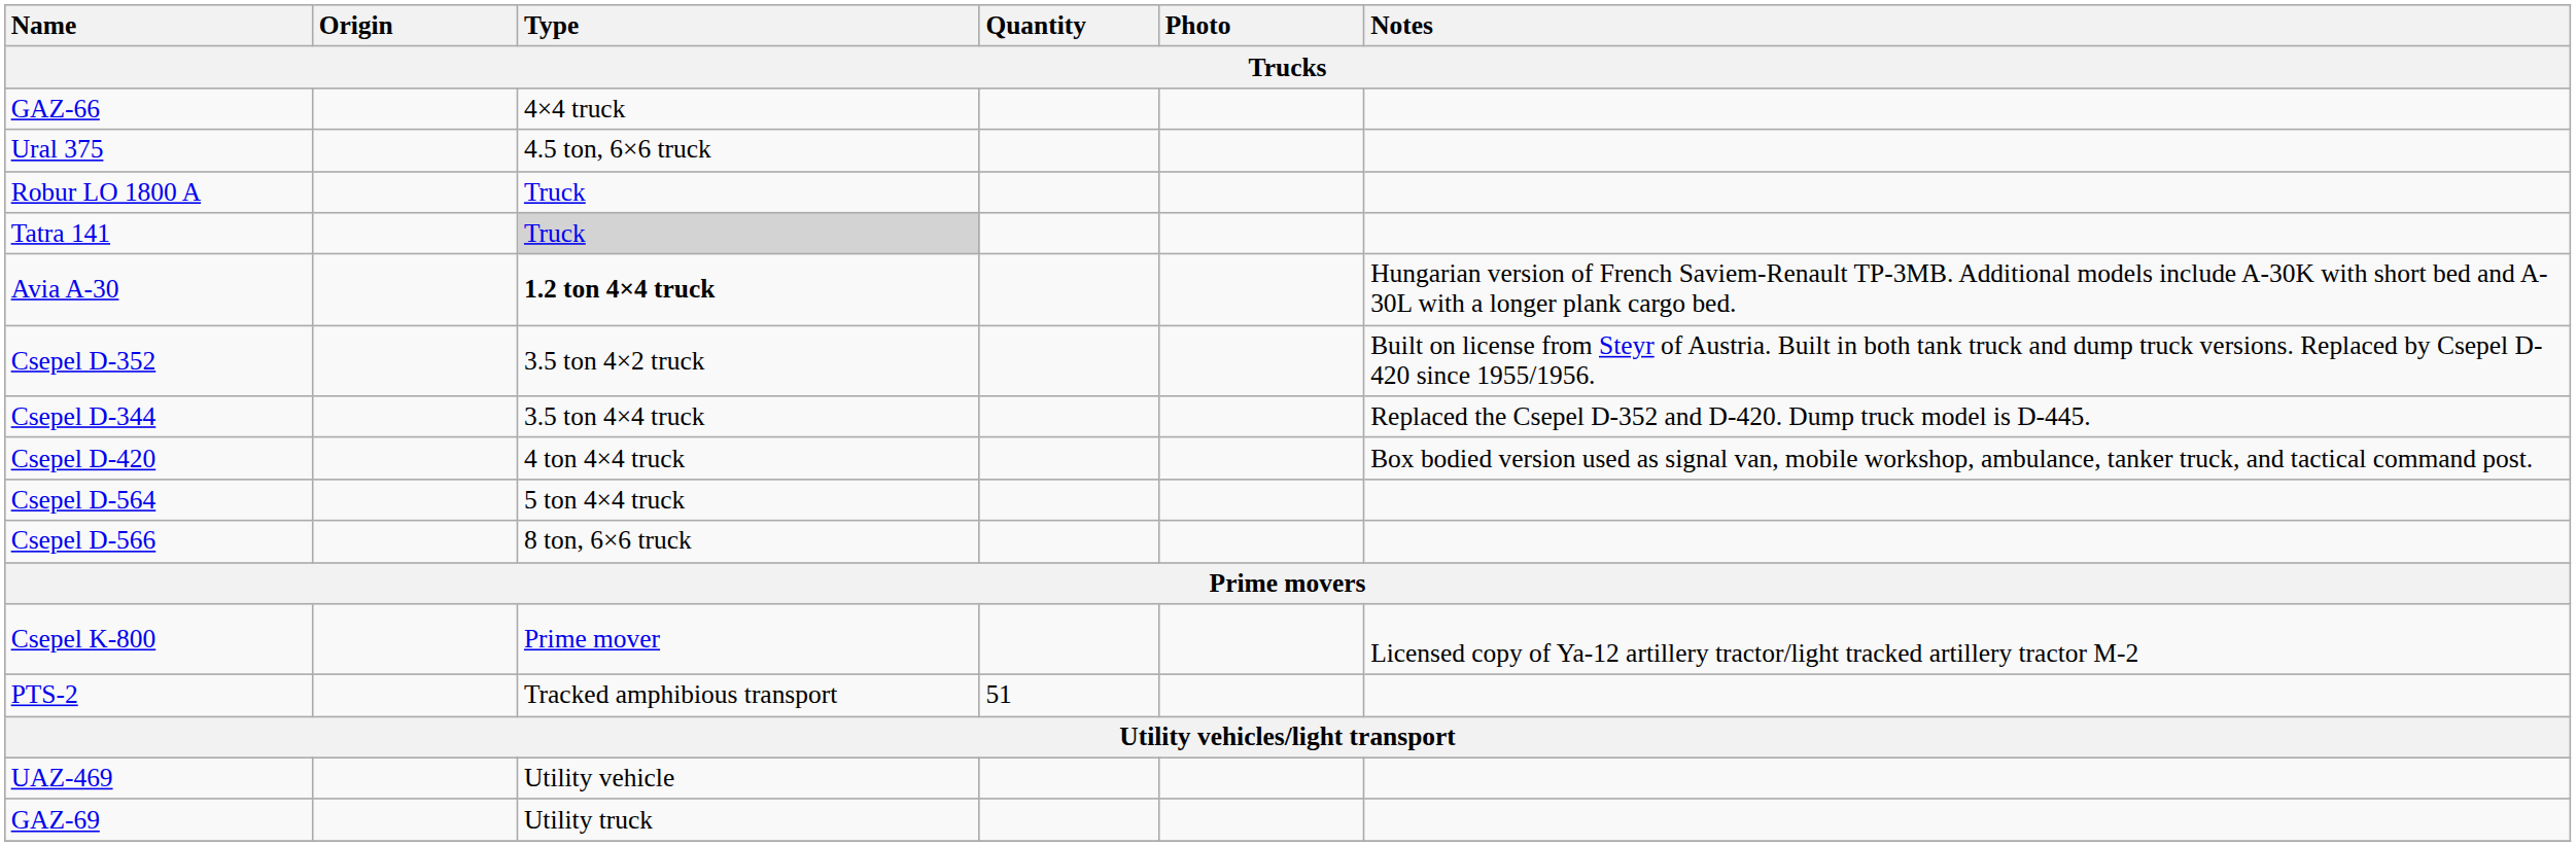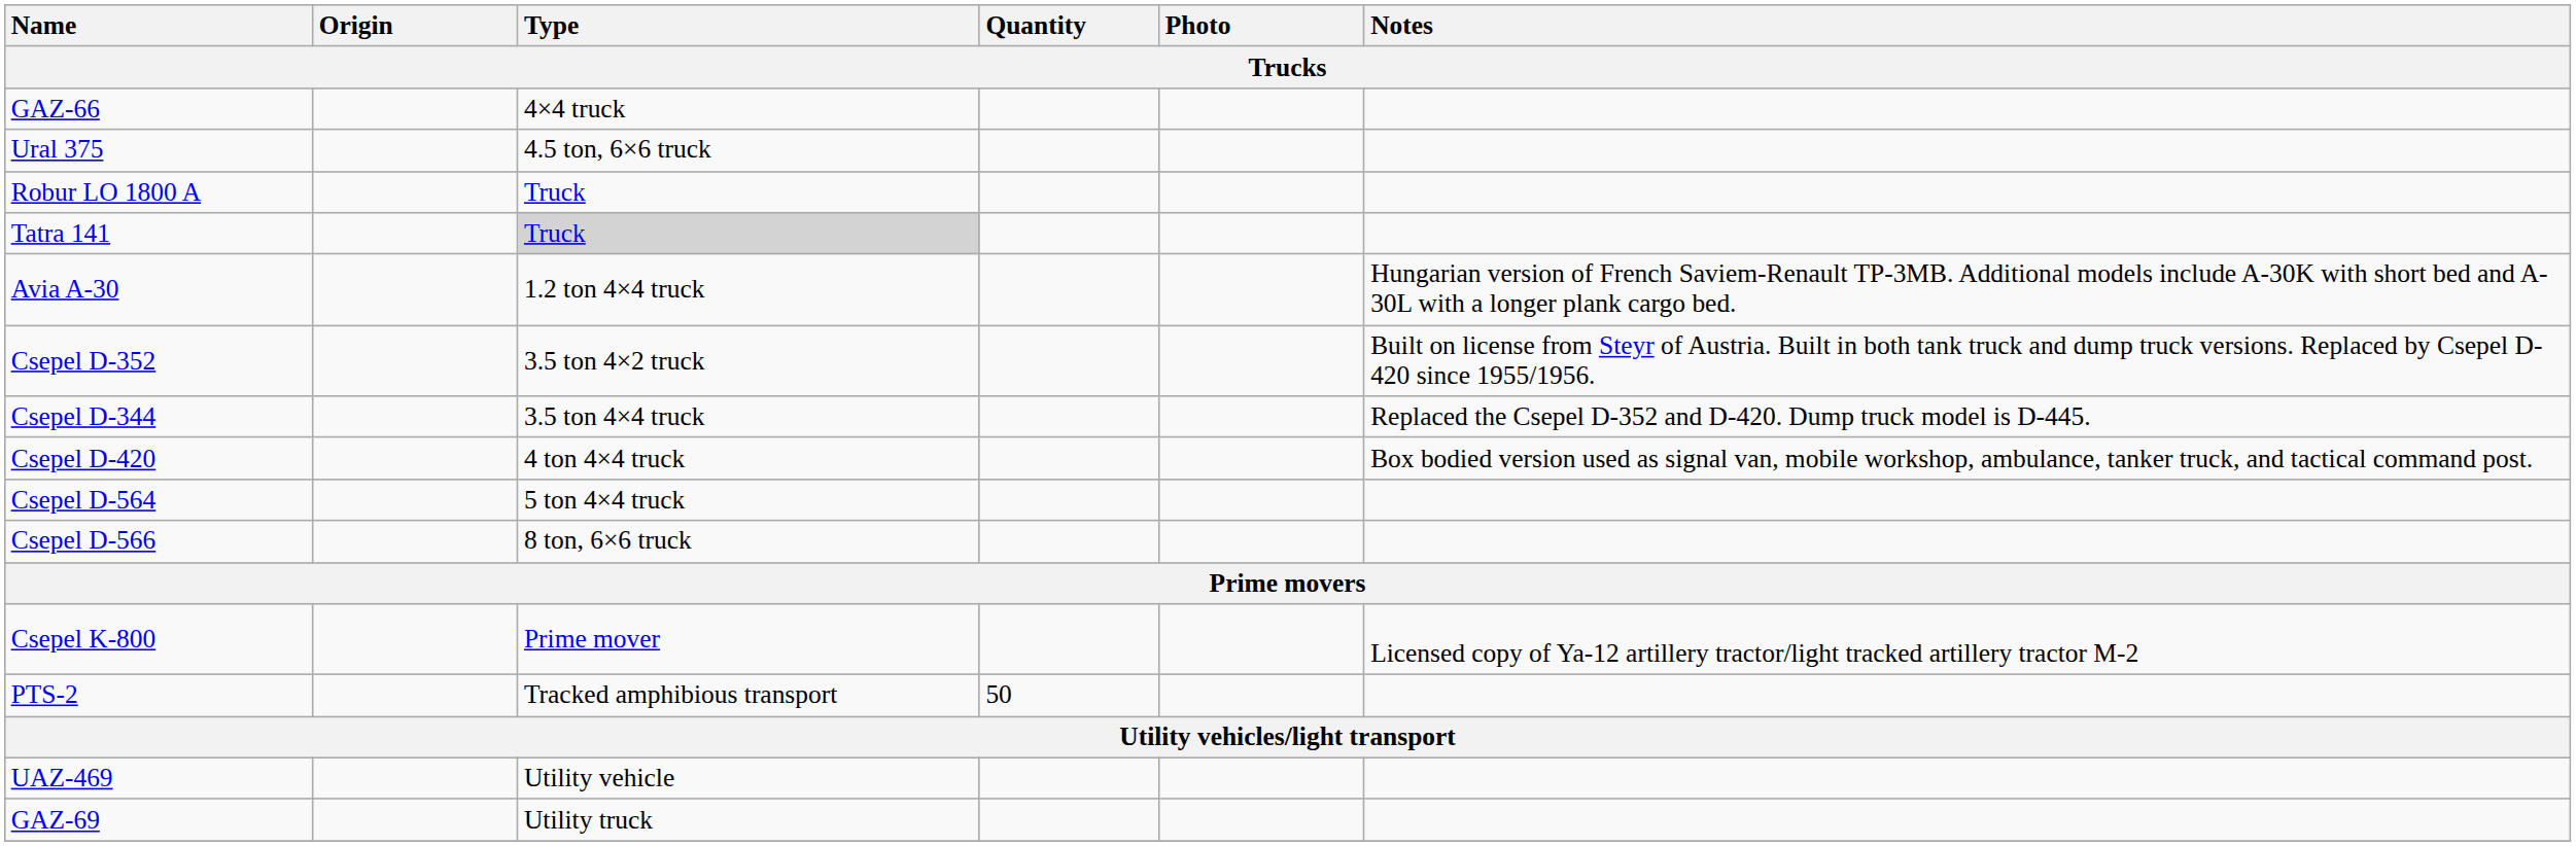Avia A-30 | Type: bold -> normal
PTS-2 | Quantity: 51 -> 50
